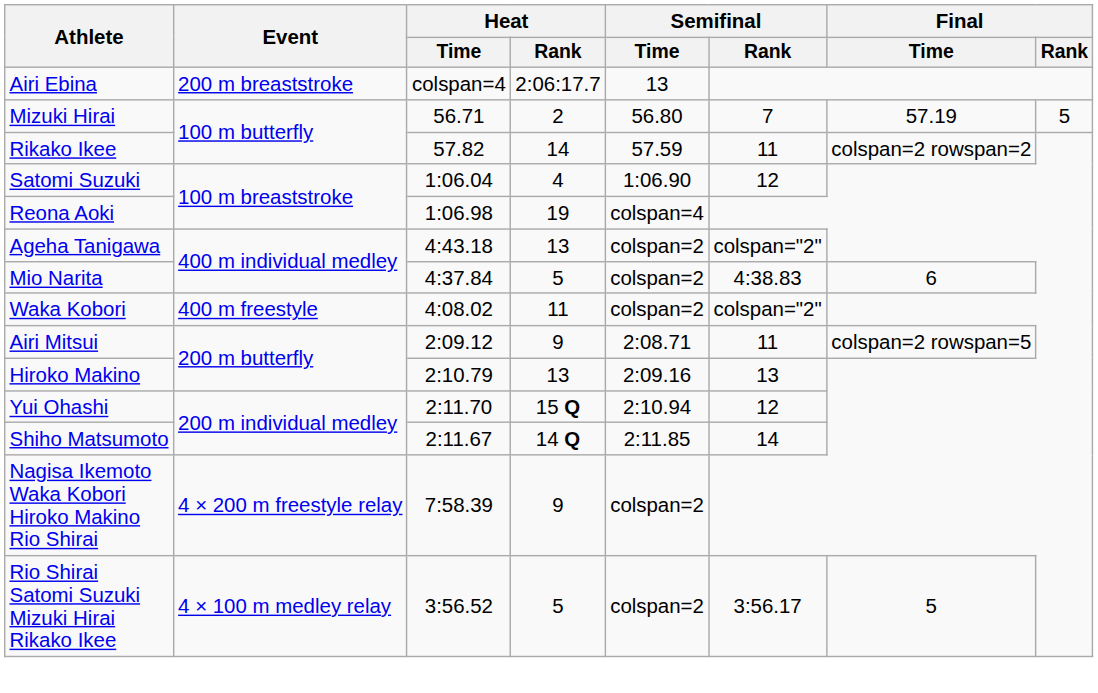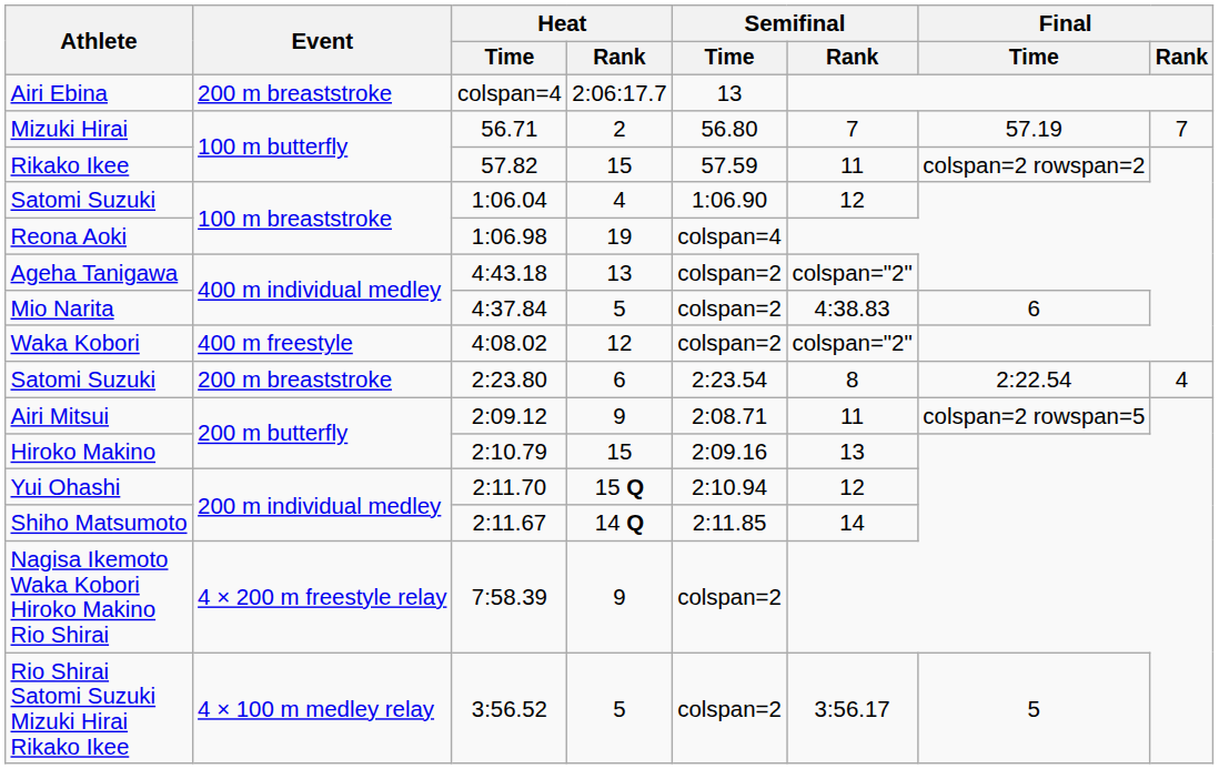Mizuki Hirai | Final / Rank: 5 -> 7
Rikako Ikee | Heat / Rank: 14 -> 15
Waka Kobori | Heat / Rank: 11 -> 12
+ row: Satomi Suzuki | 200 m breaststroke | 2:23.80 | 6 | 2:23.54 | 8 | 2:22.54 | 4
Hiroko Makino | Heat / Rank: 13 -> 15
